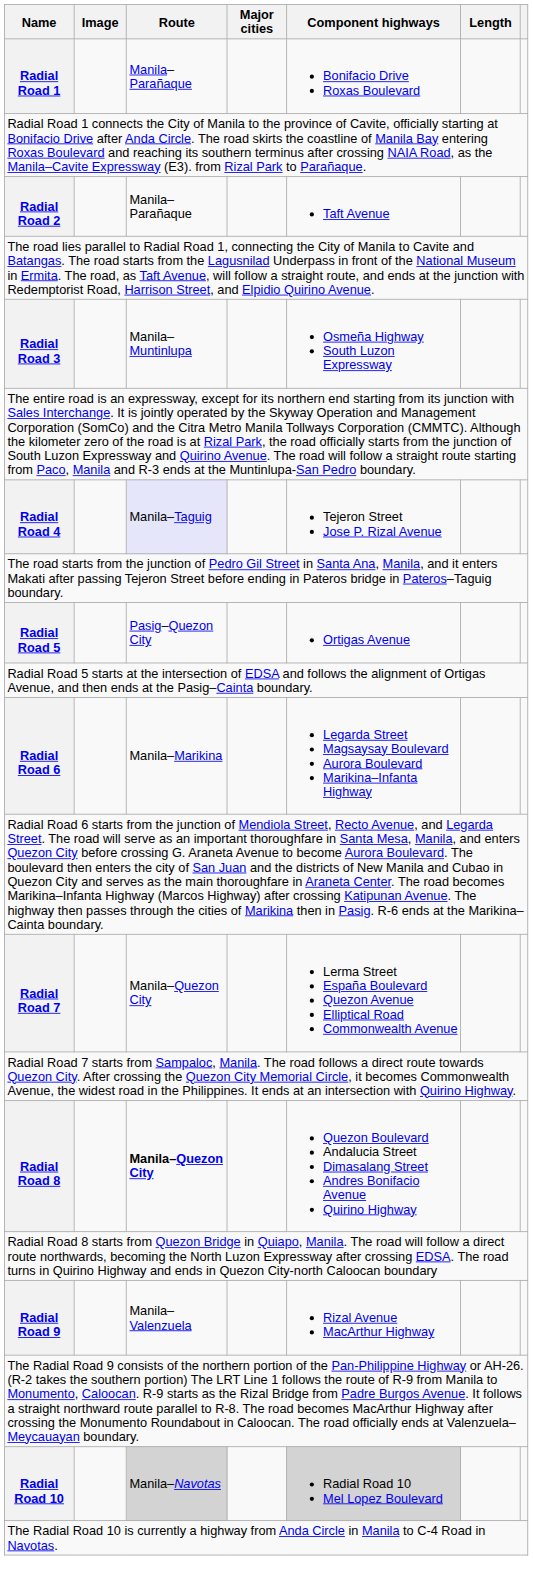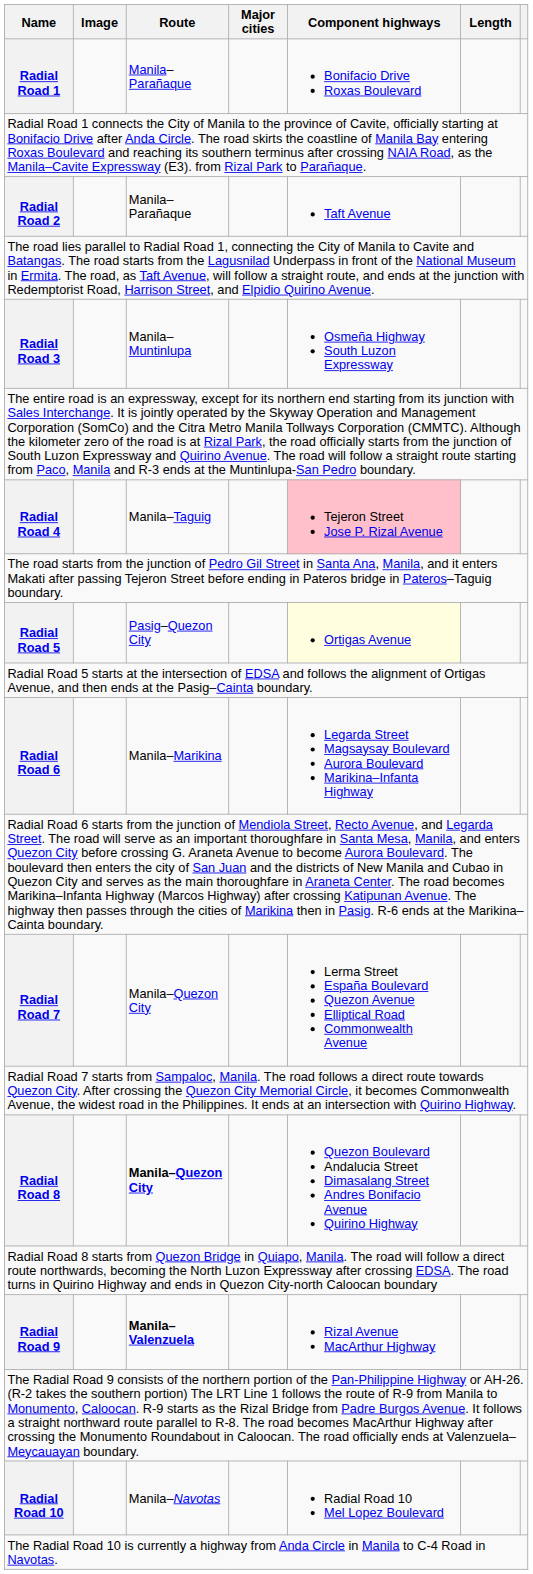Radial Road 4 | Route: lavender background -> no background
Radial Road 4 | Component highways: no background -> pink background
Radial Road 5 | Component highways: no background -> lightyellow background
Radial Road 9 | Route: normal -> bold
Radial Road 10 | Route: lightgrey background -> no background
Radial Road 10 | Component highways: lightgrey background -> no background
